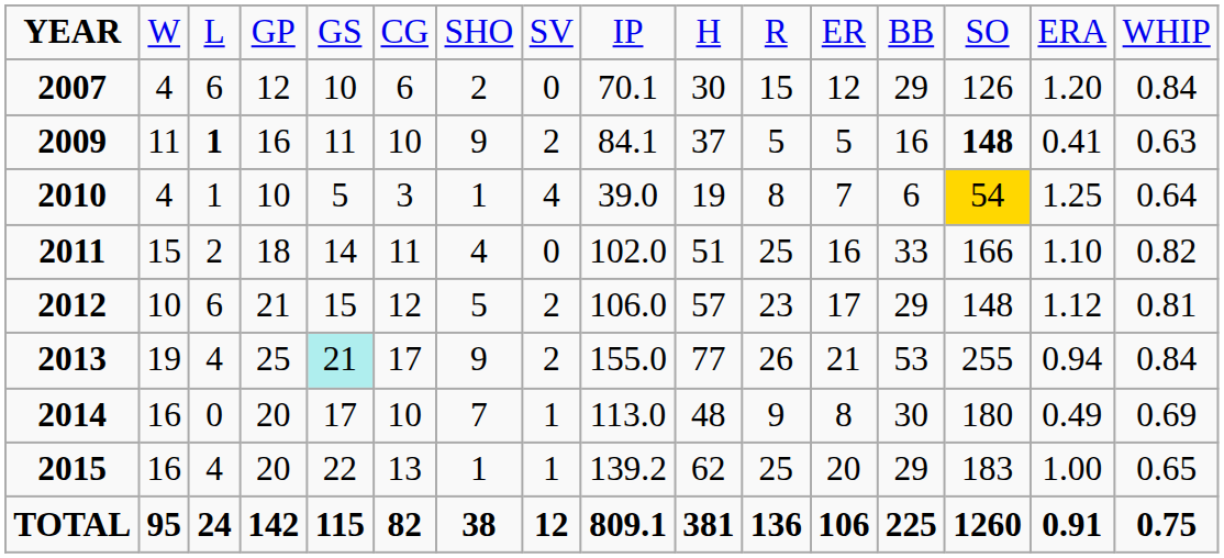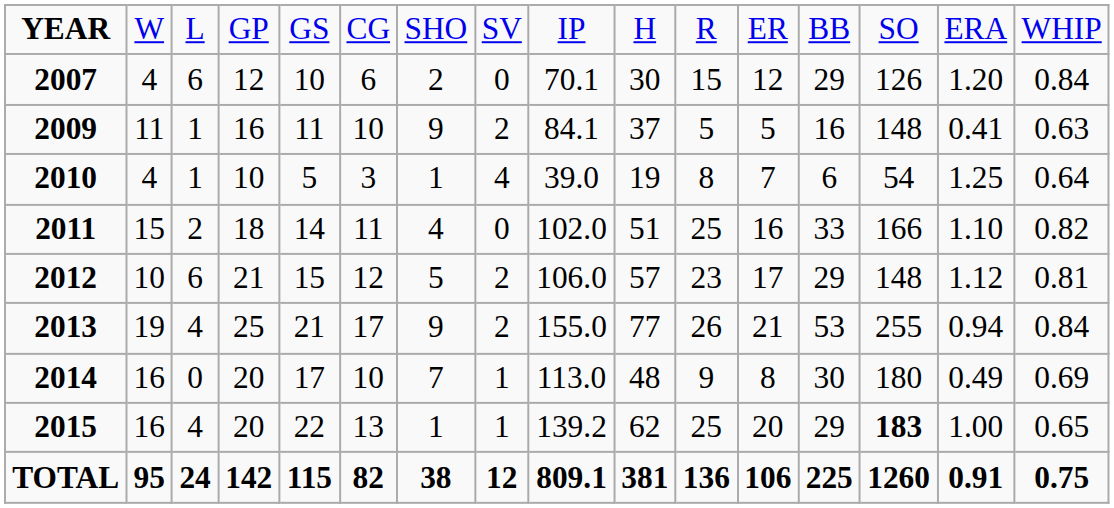2009 | column 3: bold -> normal
2009 | column 14: bold -> normal
2010 | column 14: gold background -> no background
2013 | column 5: paleturquoise background -> no background
2015 | column 14: normal -> bold
